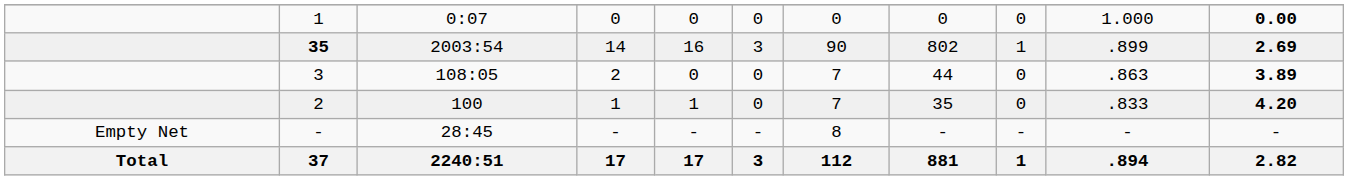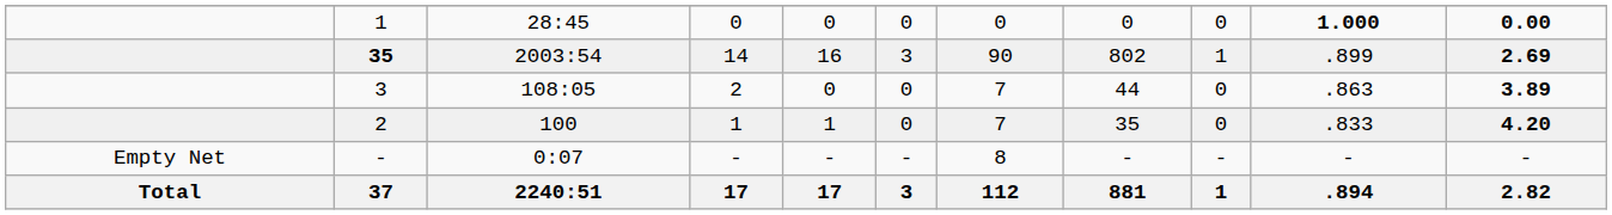row 1 | column 3: 0:07 -> 28:45
row 1 | column 10: normal -> bold
row 5 | column 3: 28:45 -> 0:07
